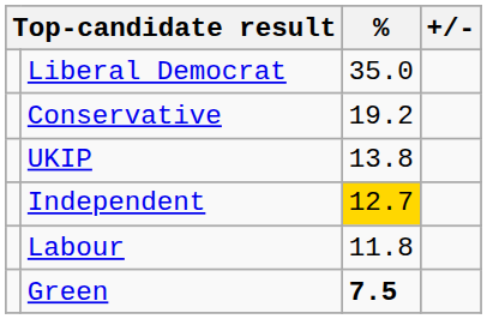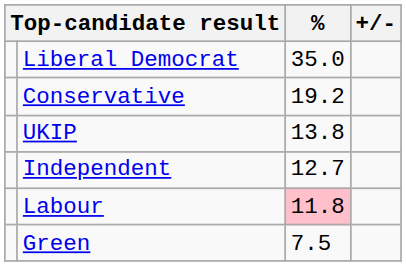Independent | %: gold background -> no background
Labour | %: no background -> pink background
Green | %: bold -> normal
